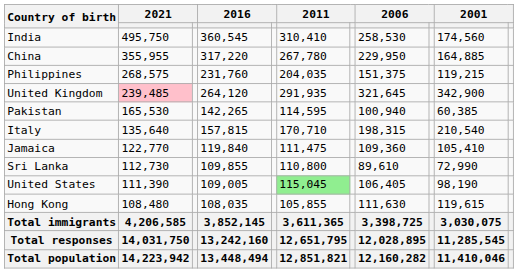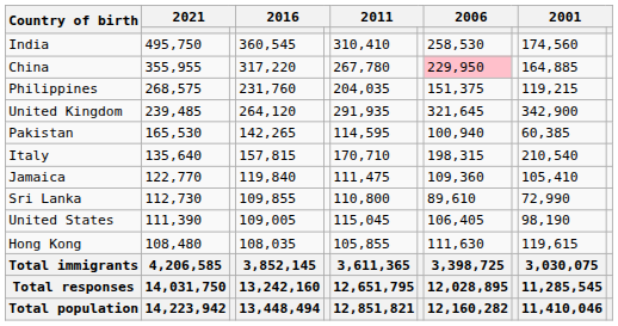China | column 8: no background -> pink background
United Kingdom | column 2: pink background -> no background
United States | column 6: lightgreen background -> no background
